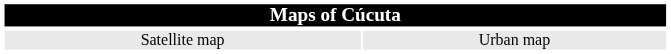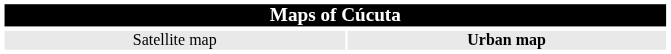Satellite map | column 2: normal -> bold
